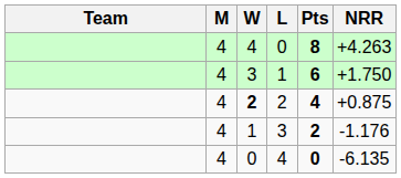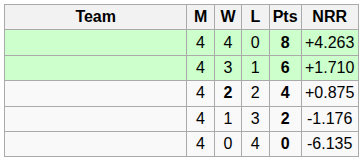row 3 | NRR: +1.750 -> +1.710
